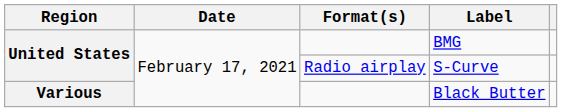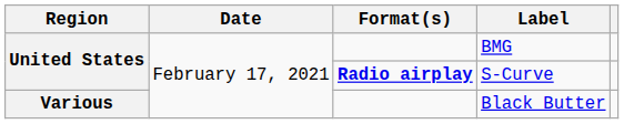S-Curve | Format(s): normal -> bold
